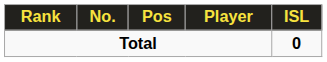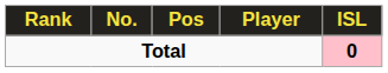row 2 | ISL: no background -> pink background
